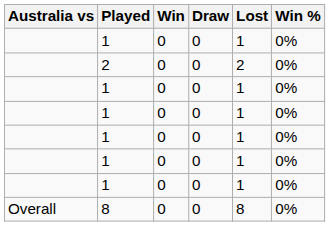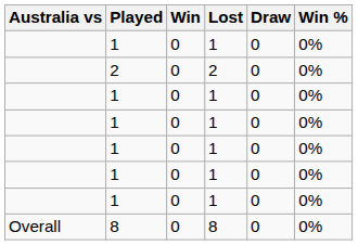columns swapped: Draw <-> Lost
